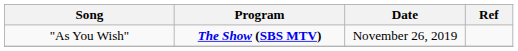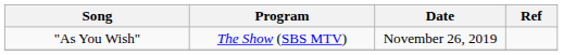"As You Wish" | Program: bold -> normal
